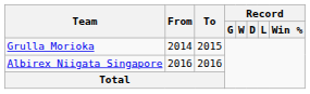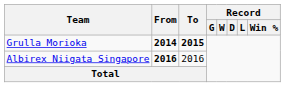Grulla Morioka | From: normal -> bold
Grulla Morioka | To: normal -> bold
Albirex Niigata Singapore | From: normal -> bold
